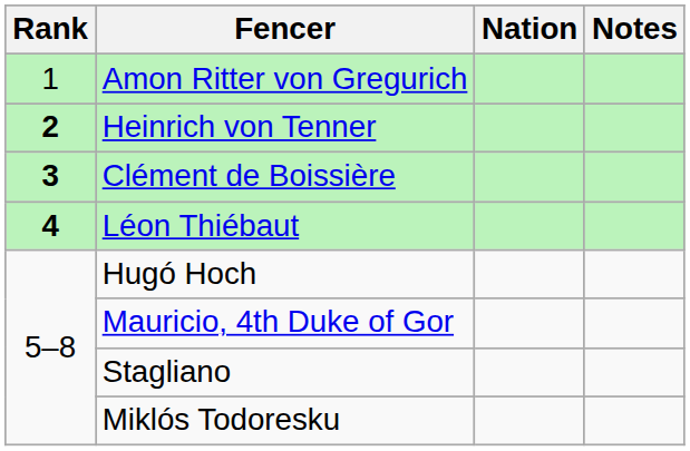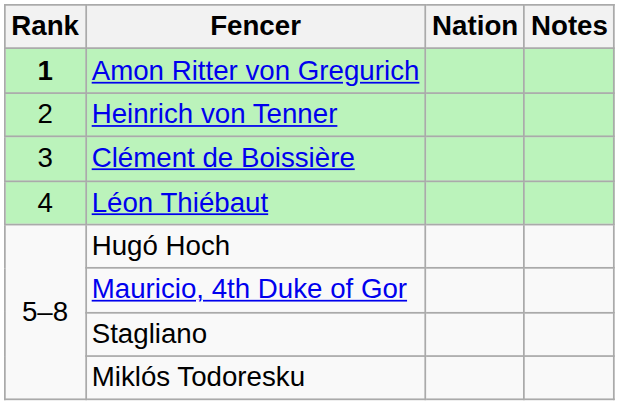Amon Ritter von Gregurich | Rank: normal -> bold
Heinrich von Tenner | Rank: bold -> normal
Clément de Boissière | Rank: bold -> normal
Léon Thiébaut | Rank: bold -> normal
